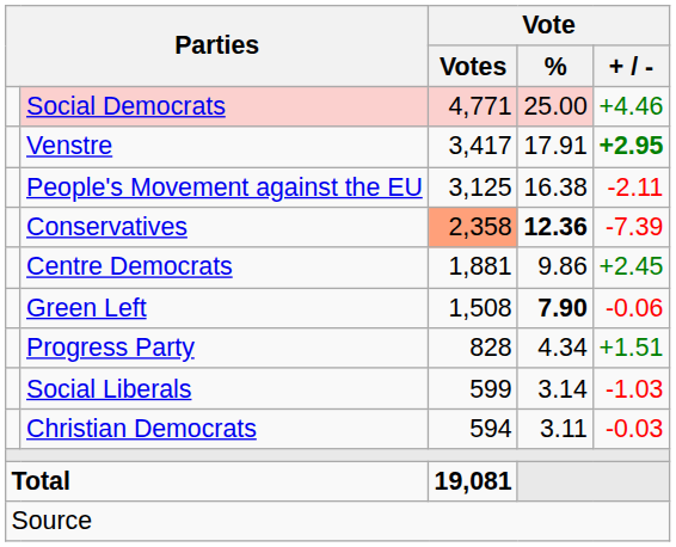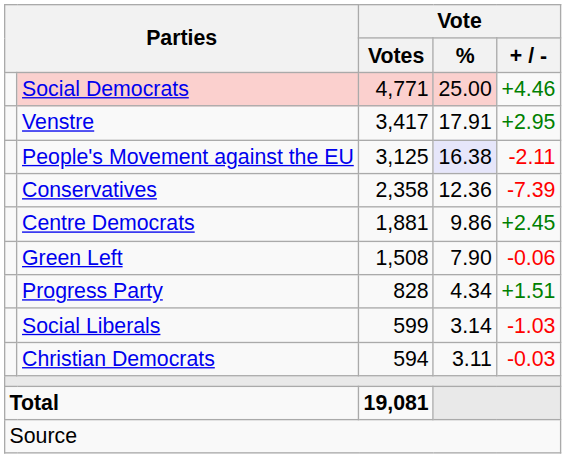Venstre | Vote / + / -: bold -> normal
People's Movement against the EU | Vote / %: no background -> lavender background
Conservatives | Vote / Votes: lightsalmon background -> no background
Conservatives | Vote / %: bold -> normal
Green Left | Vote / %: bold -> normal
